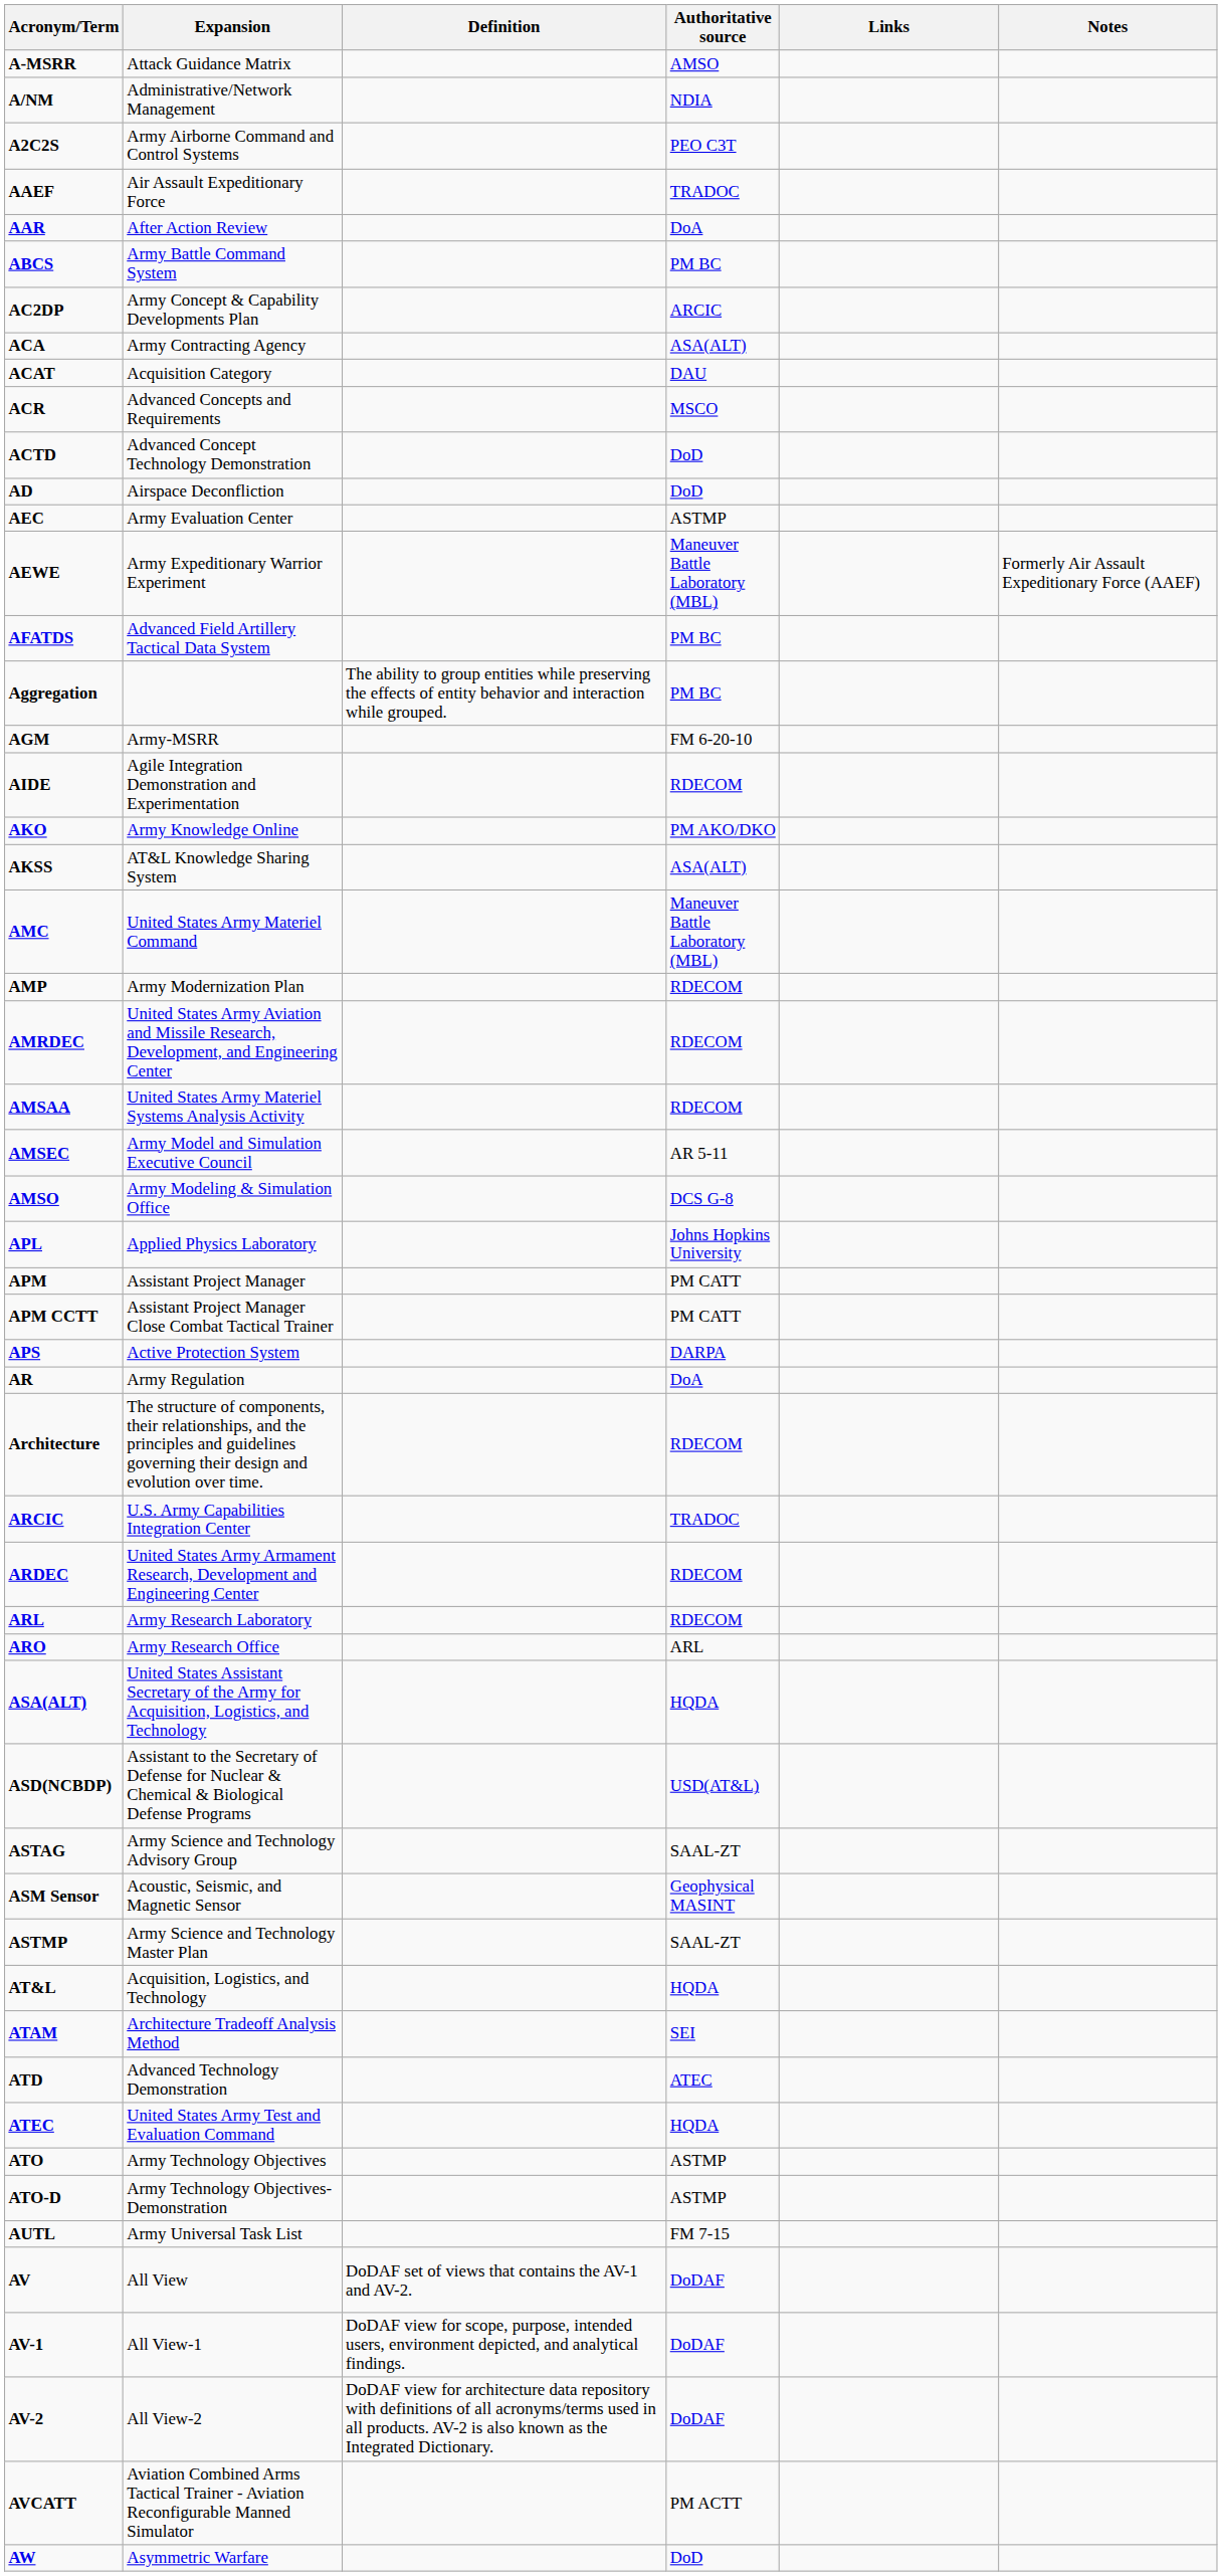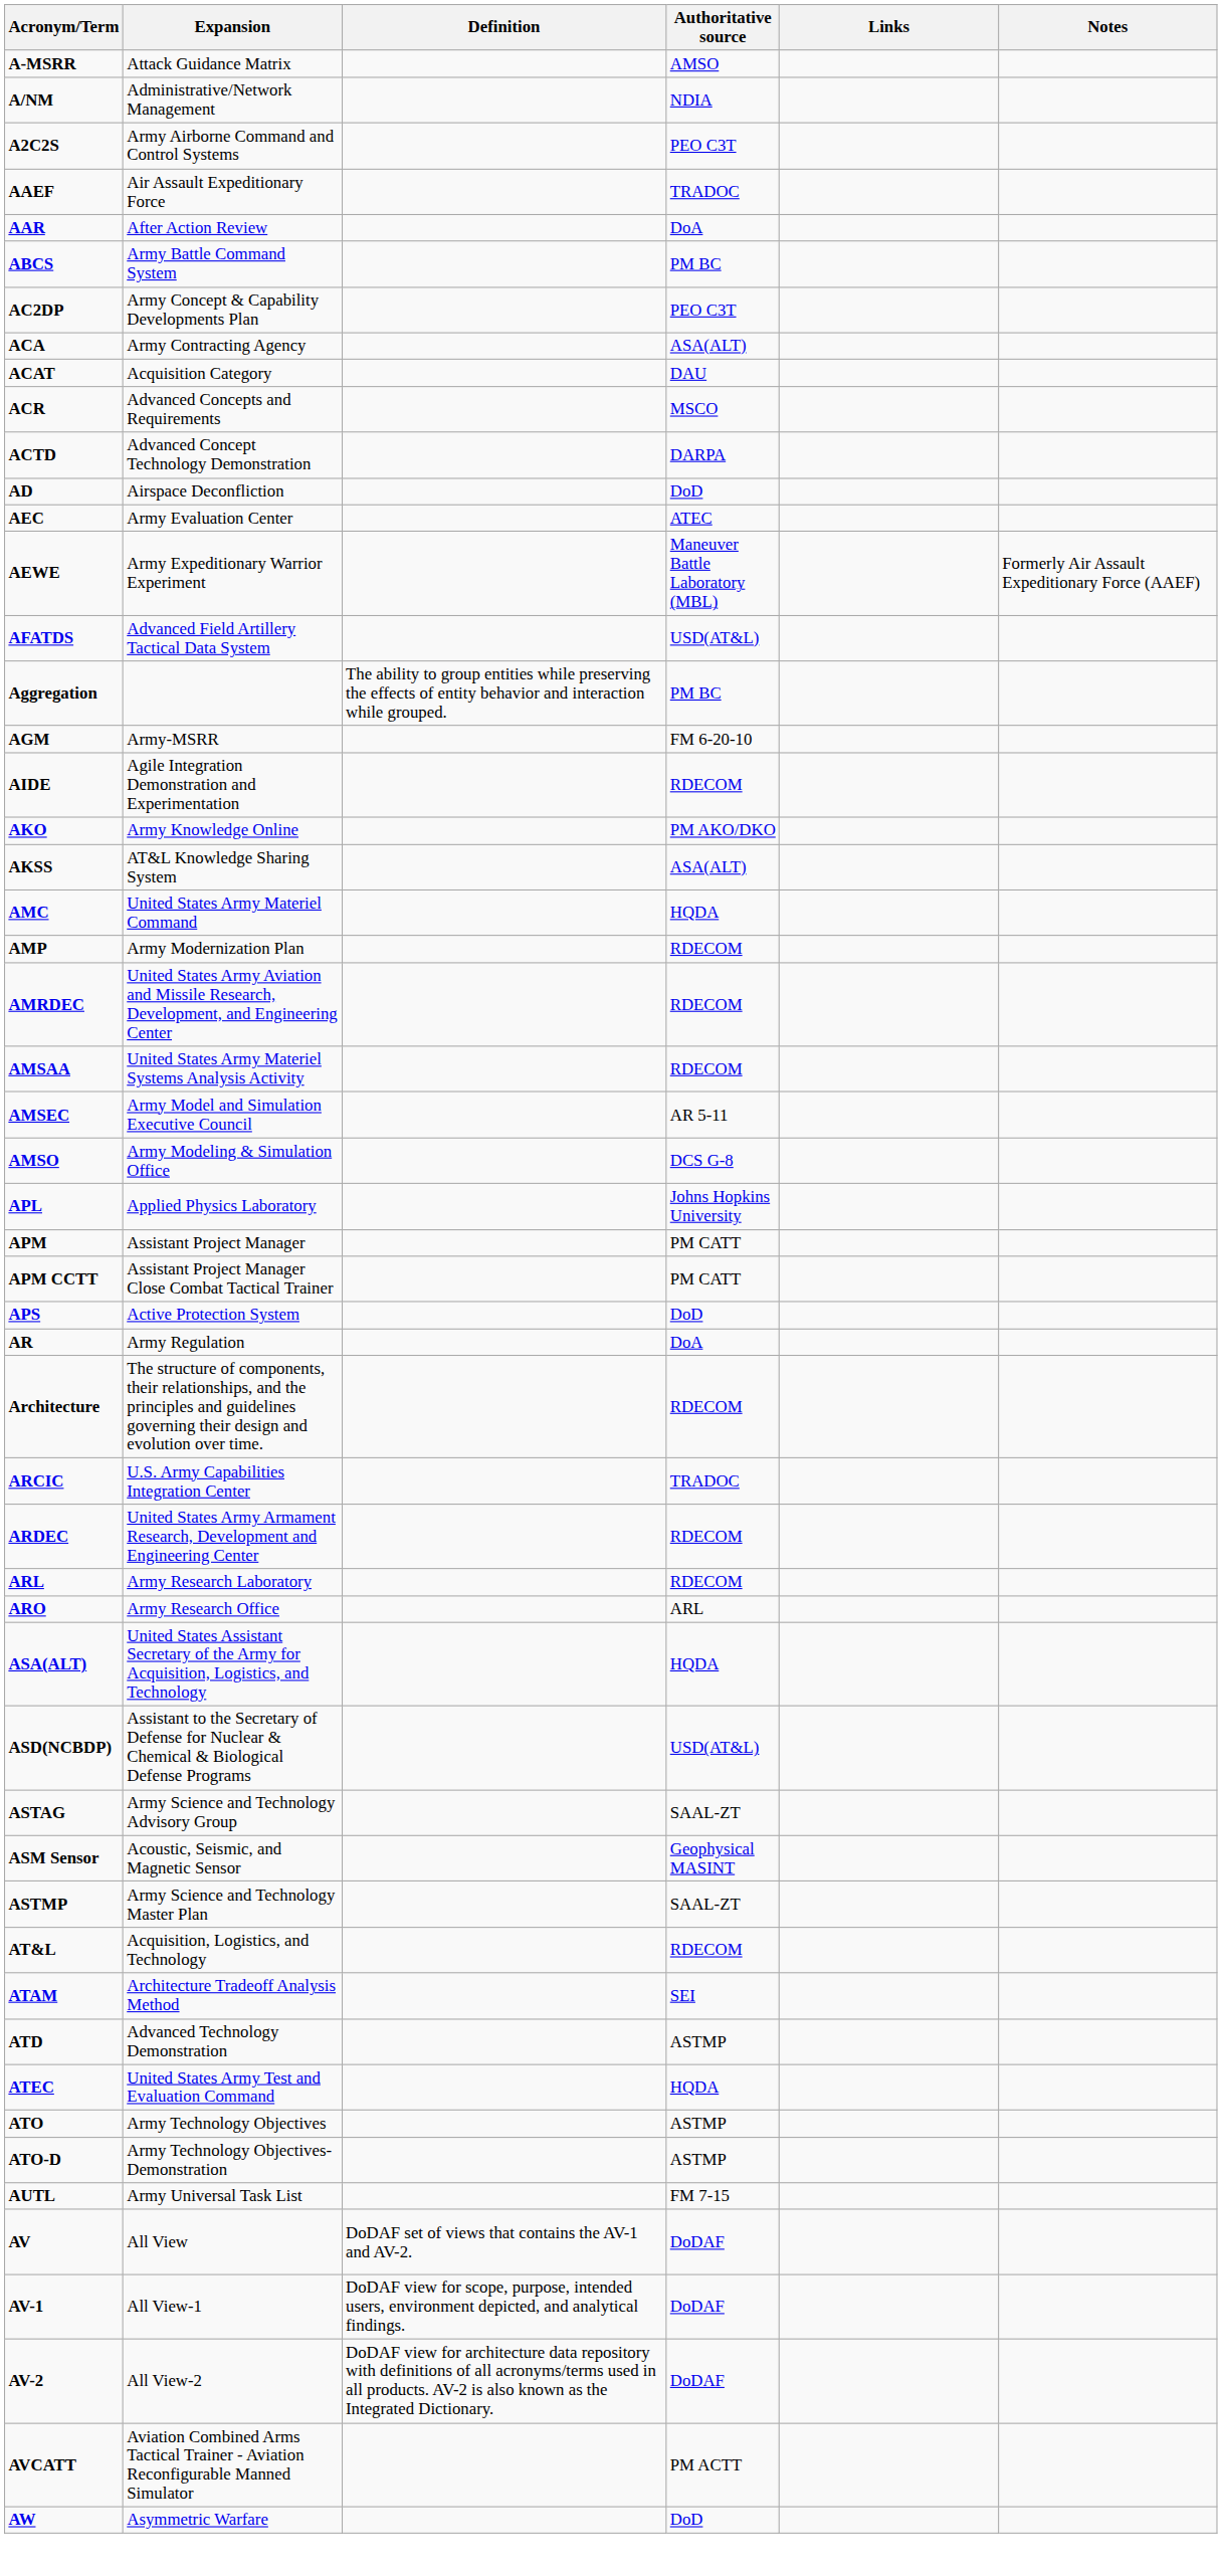AC2DP | Authoritative source: ARCIC -> PEO C3T
ACTD | Authoritative source: DoD -> DARPA
AEC | Authoritative source: ASTMP -> ATEC
AFATDS | Authoritative source: PM BC -> USD(AT&L)
AMC | Authoritative source: Maneuver Battle Laboratory (MBL) -> HQDA
APS | Authoritative source: DARPA -> DoD
AT&L | Authoritative source: HQDA -> RDECOM
ATD | Authoritative source: ATEC -> ASTMP
